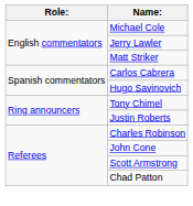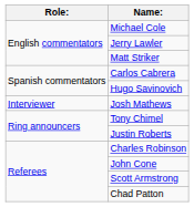+ row: Interviewer | Josh Mathews
